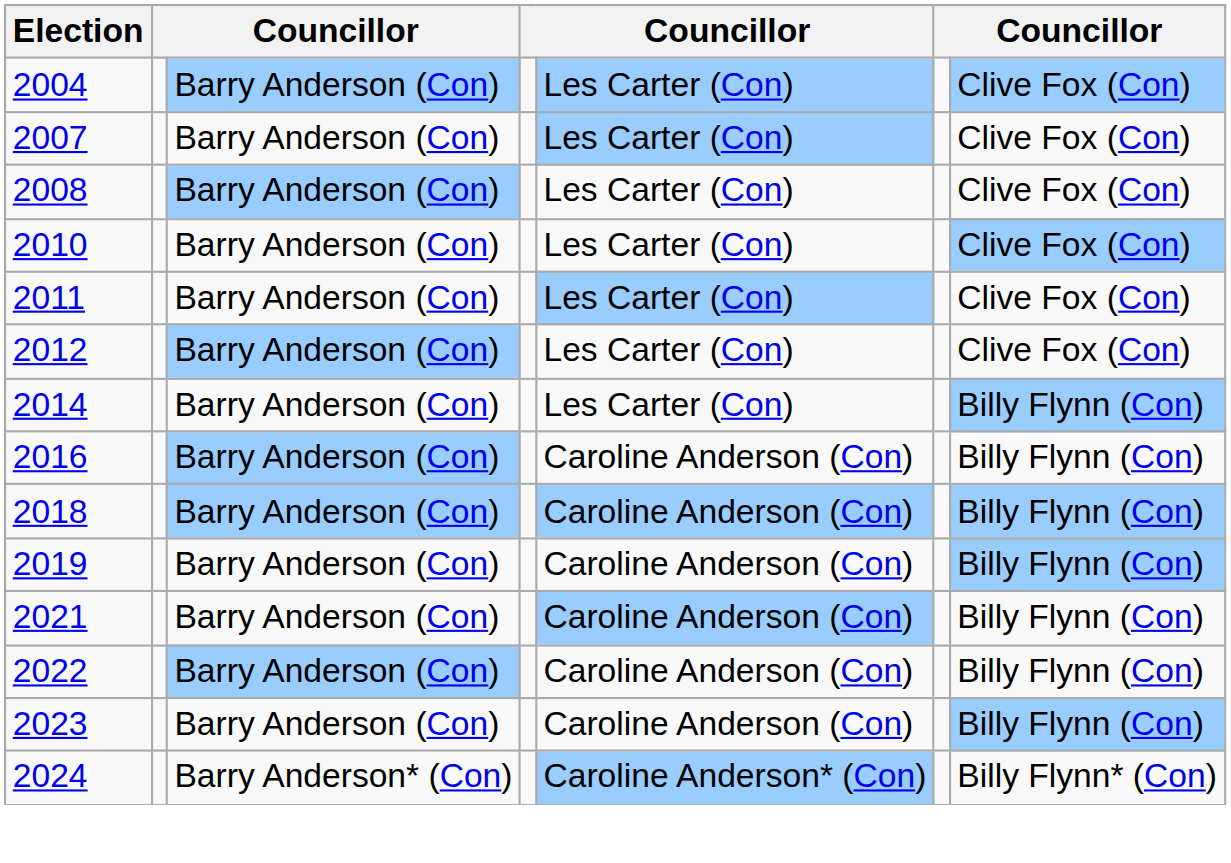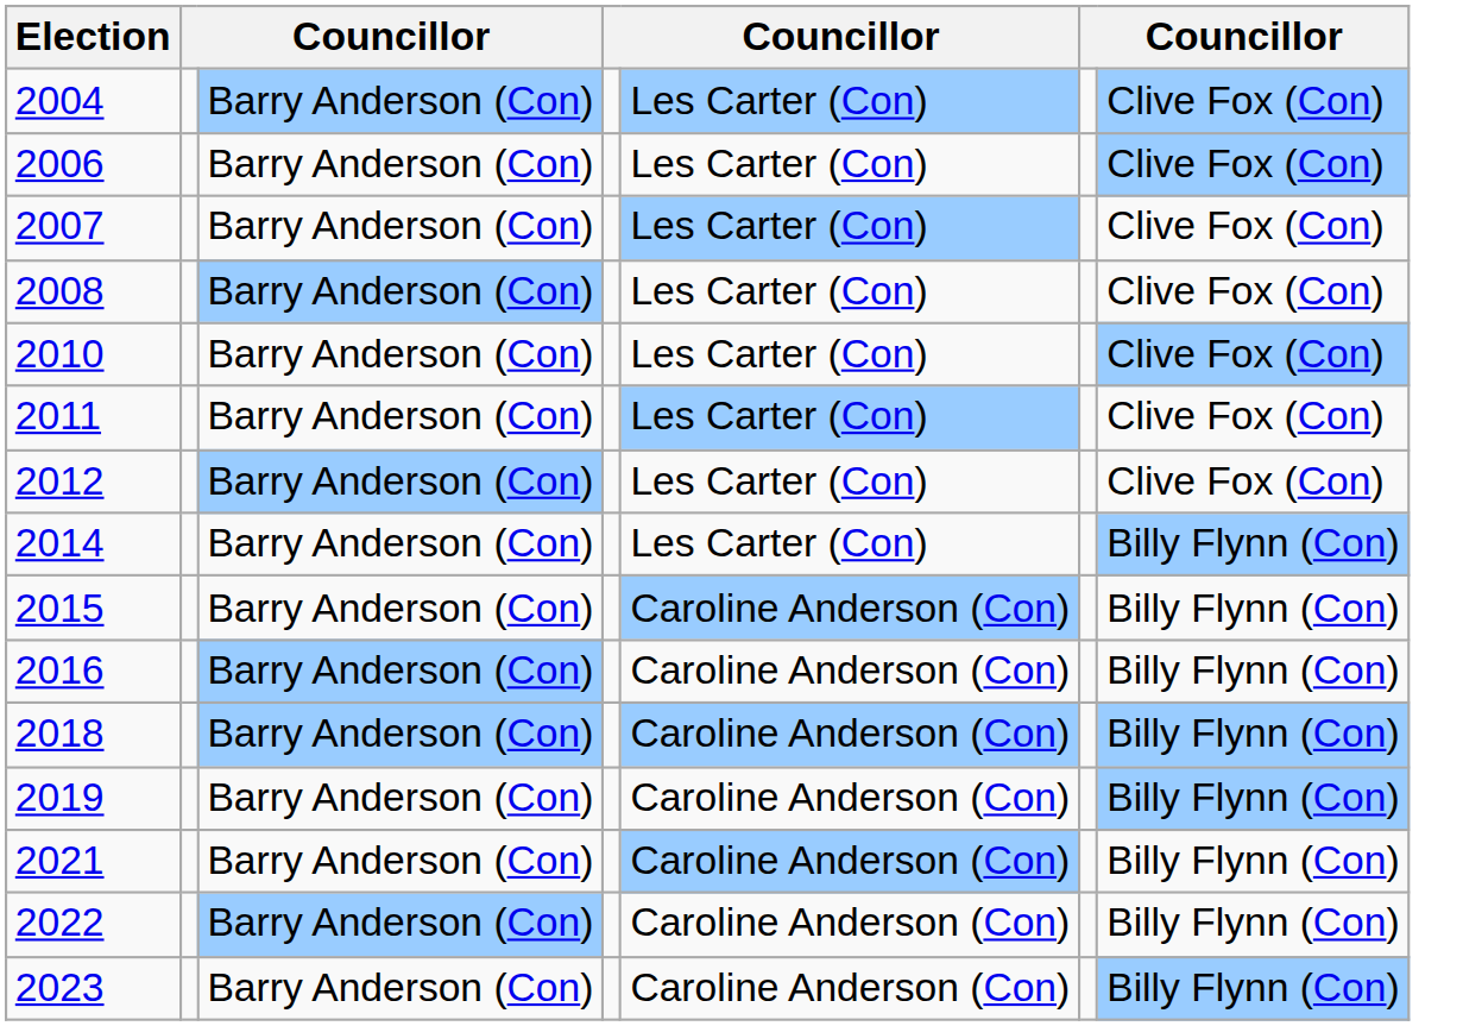+ row: 2006 | Barry Anderson (Con) | Les Carter (Con) | Clive Fox (Con)
+ row: 2015 | Barry Anderson (Con) | Caroline Anderson (Con) | Billy Flynn (Con)
- row: 2024 | Barry Anderson* (Con) | Caroline Anderson* (Con) | Billy Flynn* (Con)
